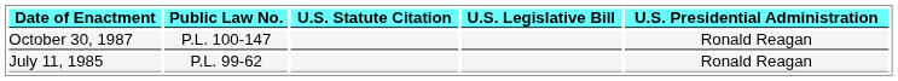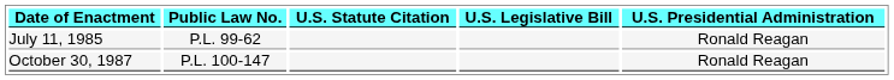rows swapped: July 11, 1985 <-> October 30, 1987
